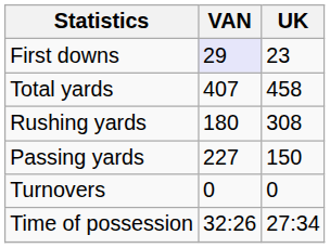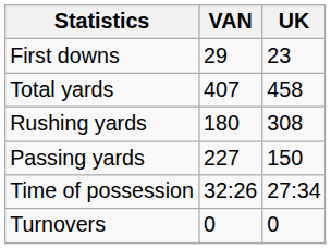First downs | VAN: lavender background -> no background
rows swapped: Turnovers <-> Time of possession
